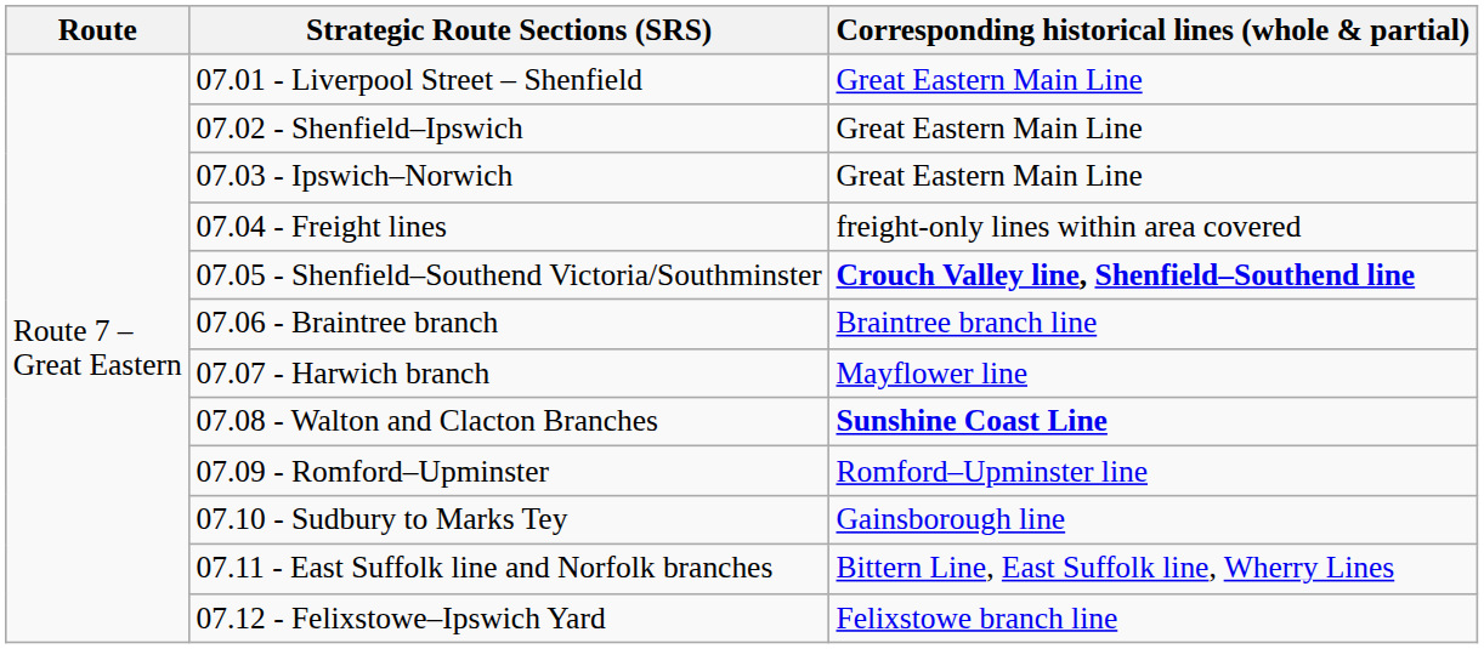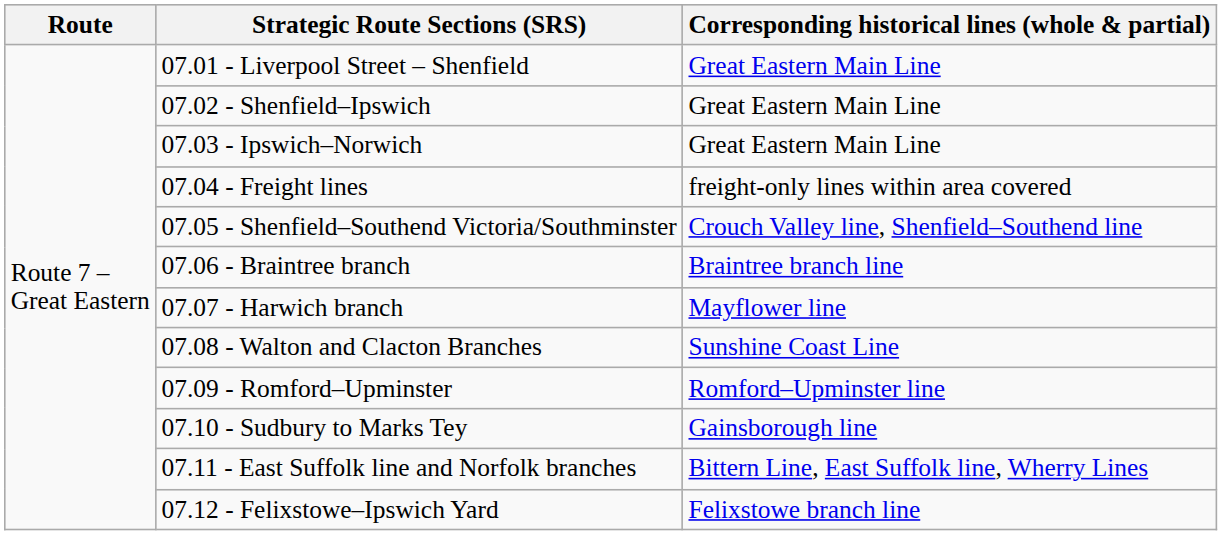07.05 - Shenfield–Southend Victoria/Southminster | Corresponding historical lines (whole & partial): bold -> normal
07.08 - Walton and Clacton Branches | Corresponding historical lines (whole & partial): bold -> normal
